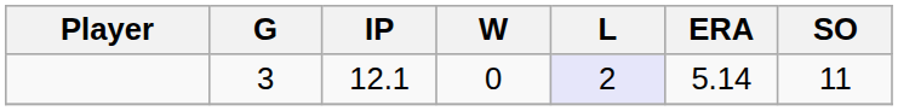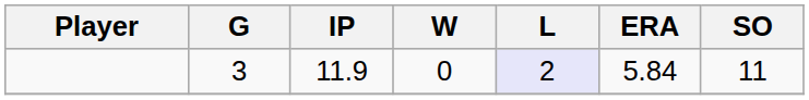row 2 | IP: 12.1 -> 11.9
row 2 | ERA: 5.14 -> 5.84
